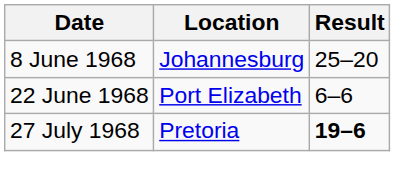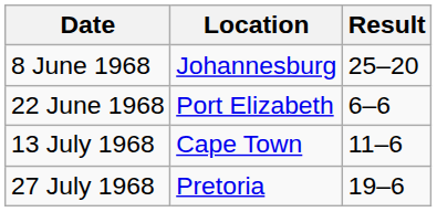+ row: 13 July 1968 | Cape Town | 11–6
27 July 1968 | Result: bold -> normal
